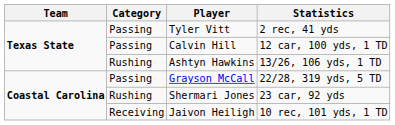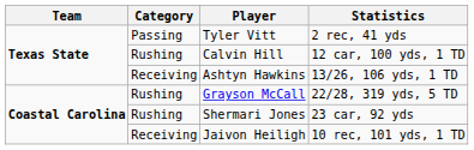Calvin Hill | Category: Passing -> Rushing
Ashtyn Hawkins | Category: Rushing -> Receiving
Grayson McCall | Category: Passing -> Rushing
